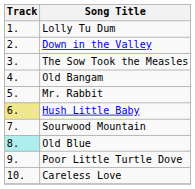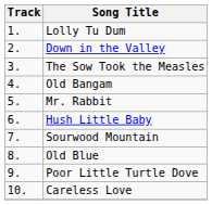Hush Little Baby | Track: khaki background -> no background
Old Blue | Track: paleturquoise background -> no background
